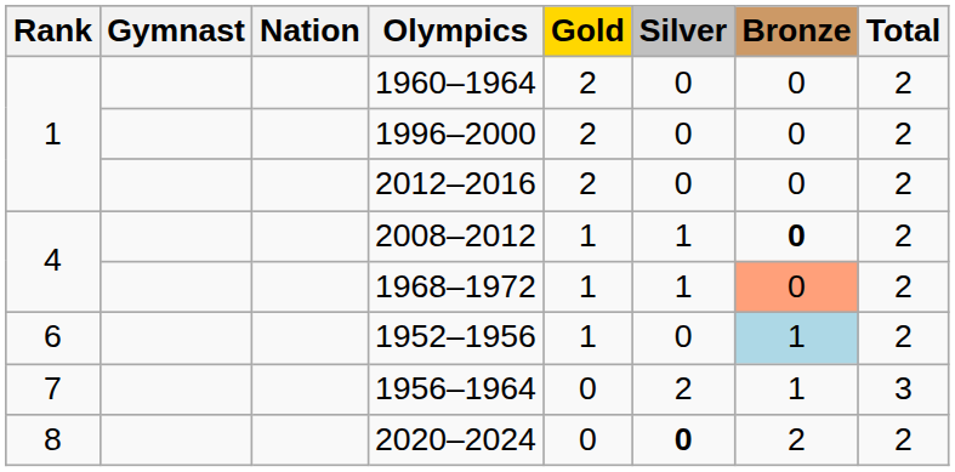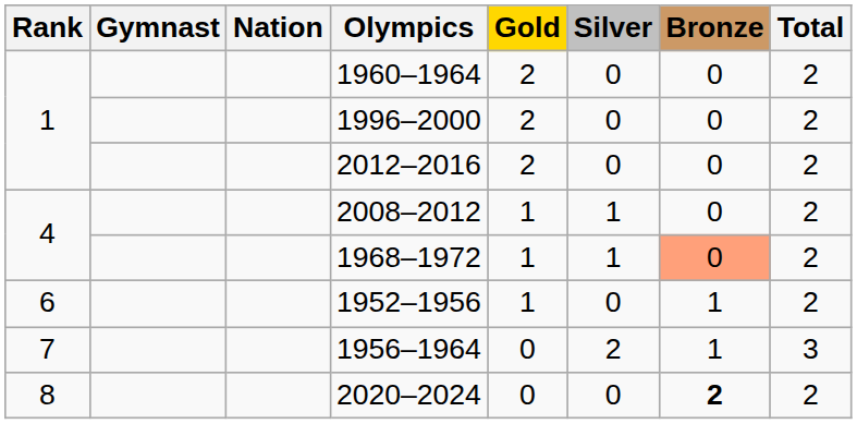2008–2012 | Bronze: bold -> normal
1952–1956 | Bronze: lightblue background -> no background
2020–2024 | Silver: bold -> normal
2020–2024 | Bronze: normal -> bold
